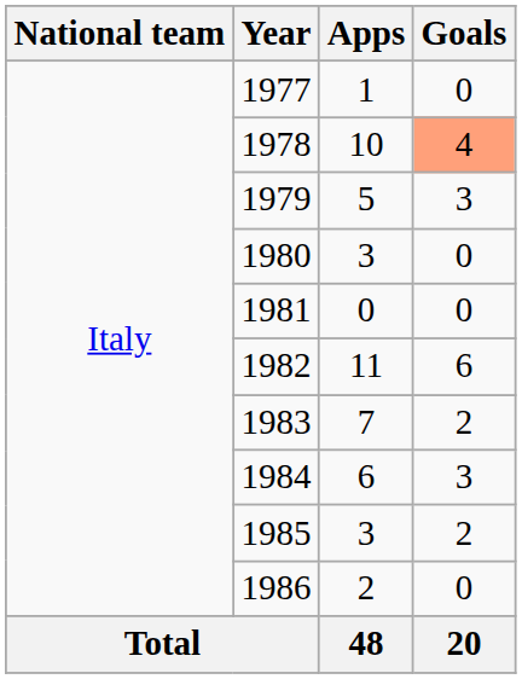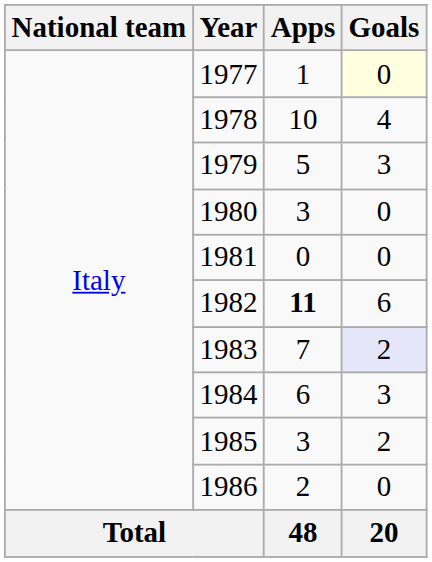1977 | Goals: no background -> lightyellow background
1978 | Goals: lightsalmon background -> no background
1982 | Apps: normal -> bold
1983 | Goals: no background -> lavender background
